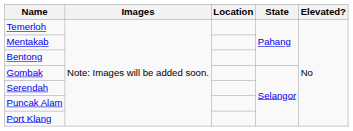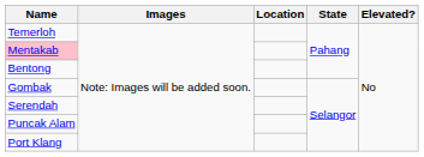Mentakab | Name: no background -> pink background
